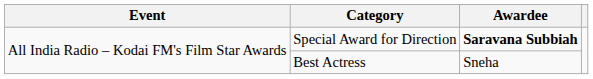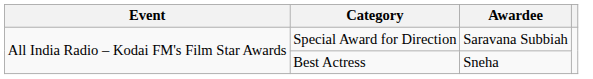row 2 | Awardee: bold -> normal
